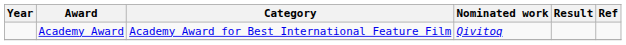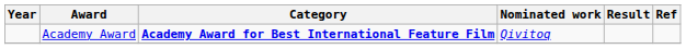Academy Award | Category: normal -> bold
